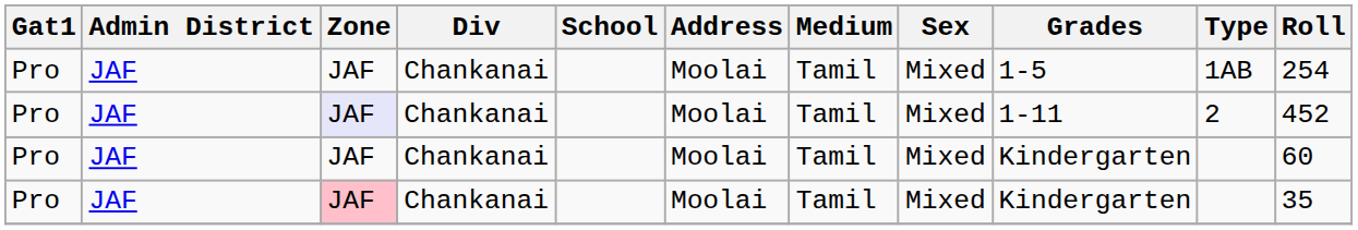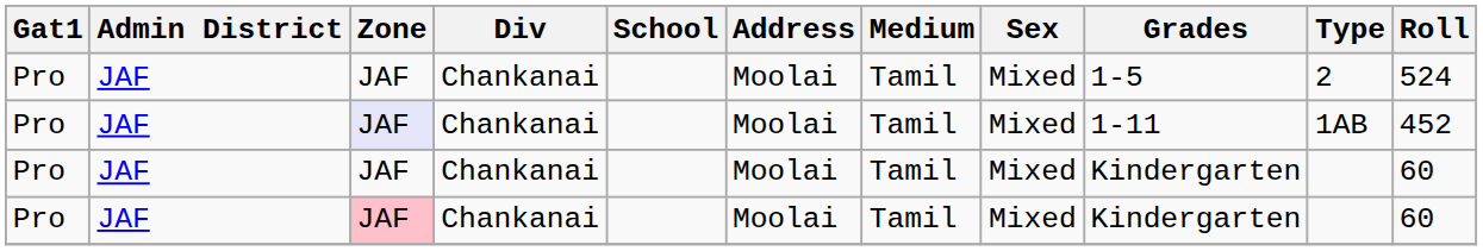row 2 | Type: 1AB -> 2
row 2 | Roll: 254 -> 524
row 3 | Type: 2 -> 1AB
row 5 | Roll: 35 -> 60
